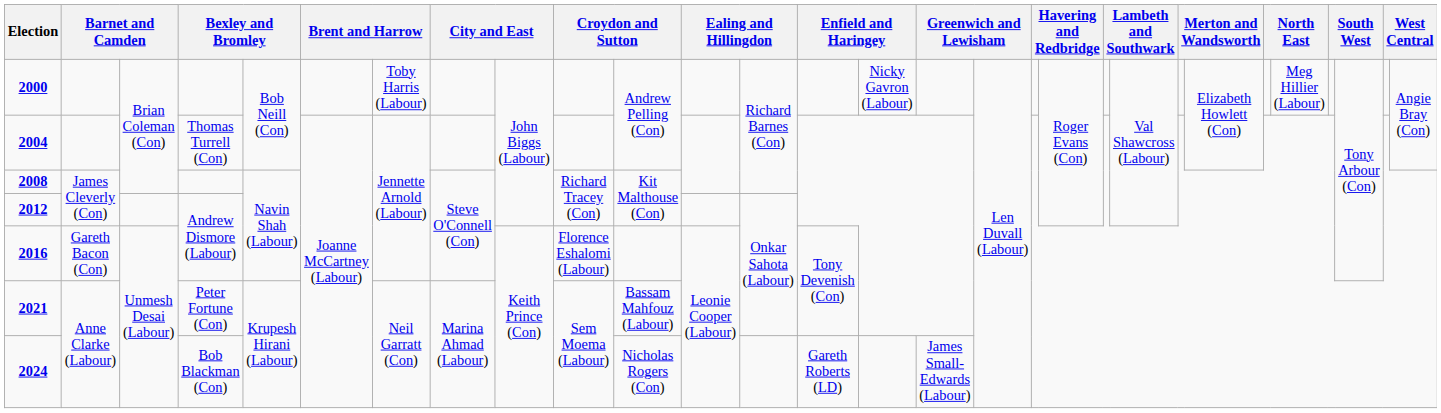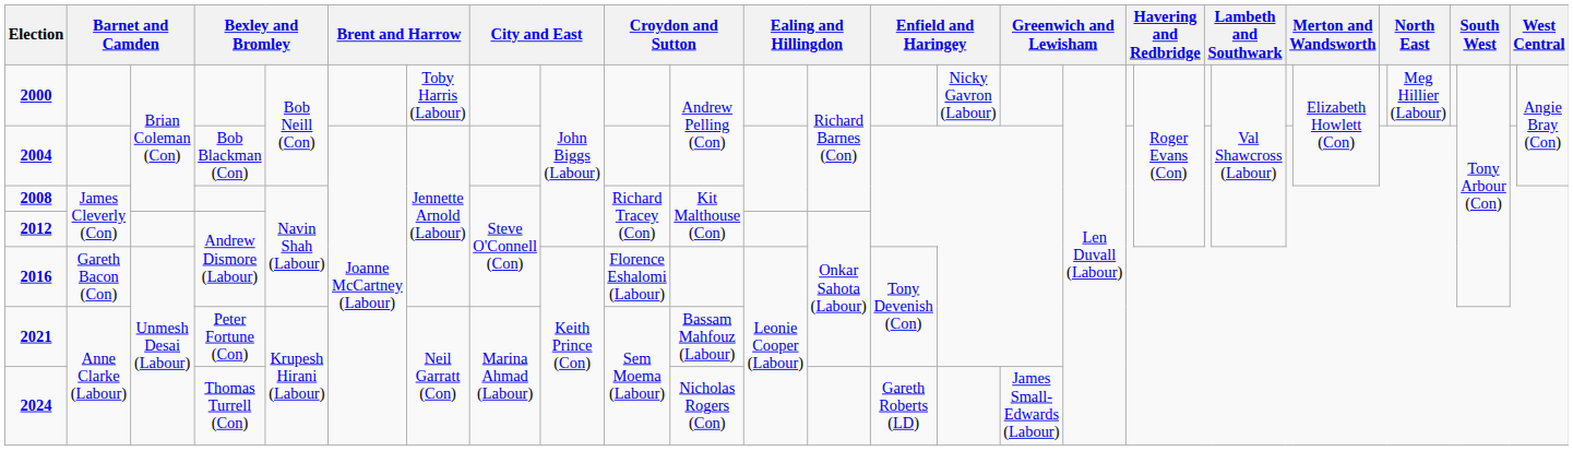2004 | column 4: Thomas Turrell (Con) -> Bob Blackman (Con)
2024 | column 4: Bob Blackman (Con) -> Thomas Turrell (Con)
